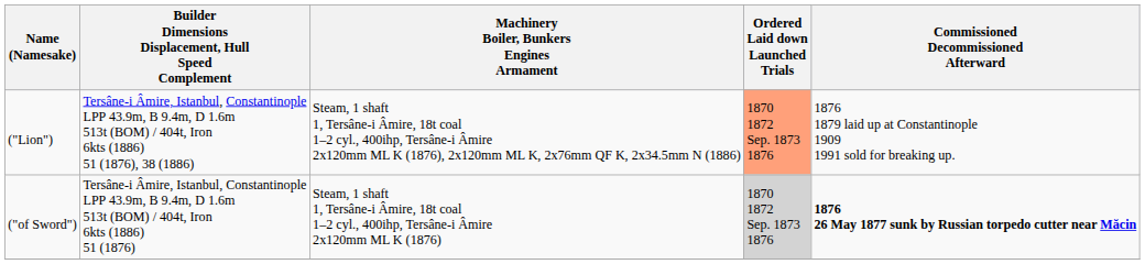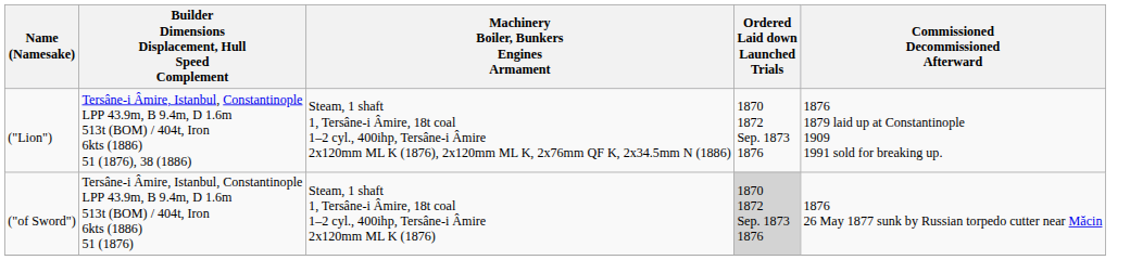("Lion") | Ordered Laid down Launched Trials: lightsalmon background -> no background
("of Sword") | Commissioned Decommissioned Afterward: bold -> normal
